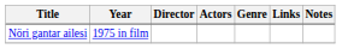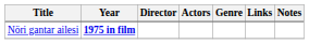Nöri gantar ailesi | Year: normal -> bold
